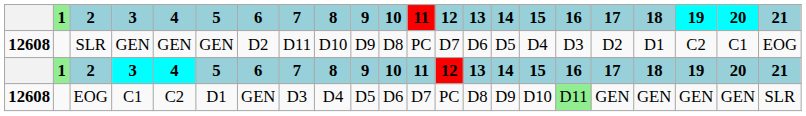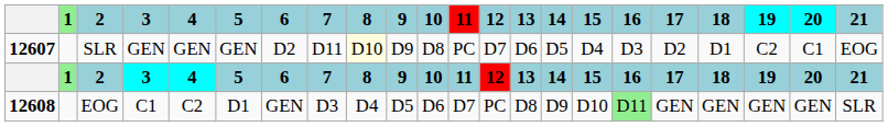row 2 | column 1: 12608 -> 12607
row 2 | 8: no background -> lightyellow background
